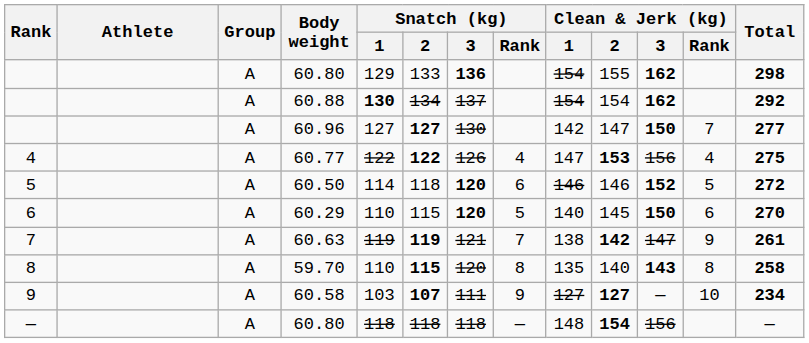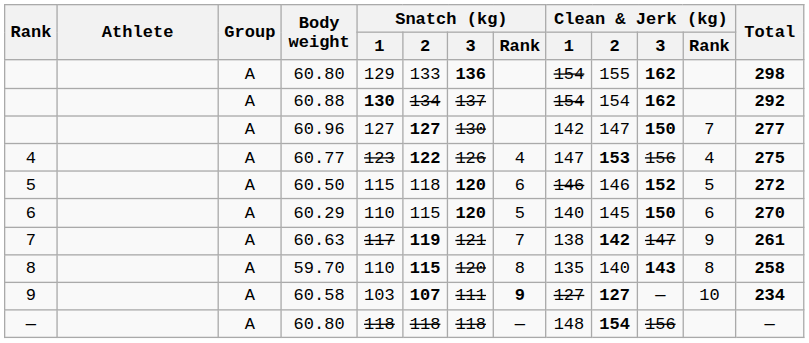row 6 | Snatch (kg) / 1: 122 -> 123
row 7 | Snatch (kg) / 1: 114 -> 115
row 9 | Snatch (kg) / 1: 119 -> 117
row 11 | Snatch (kg) / Rank: normal -> bold
